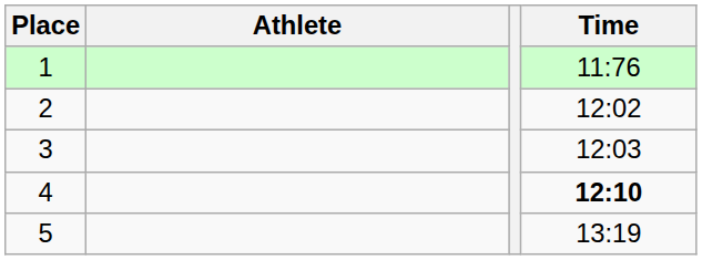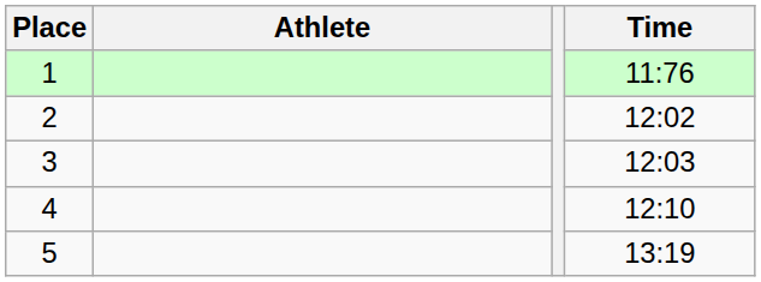4 | Time: bold -> normal
